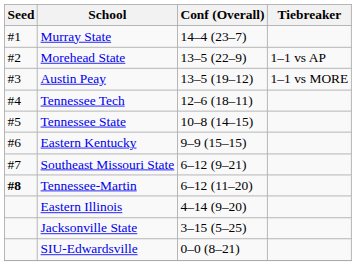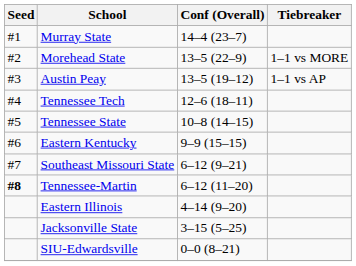Morehead State | Tiebreaker: 1–1 vs AP -> 1–1 vs MORE
Austin Peay | Tiebreaker: 1–1 vs MORE -> 1–1 vs AP
